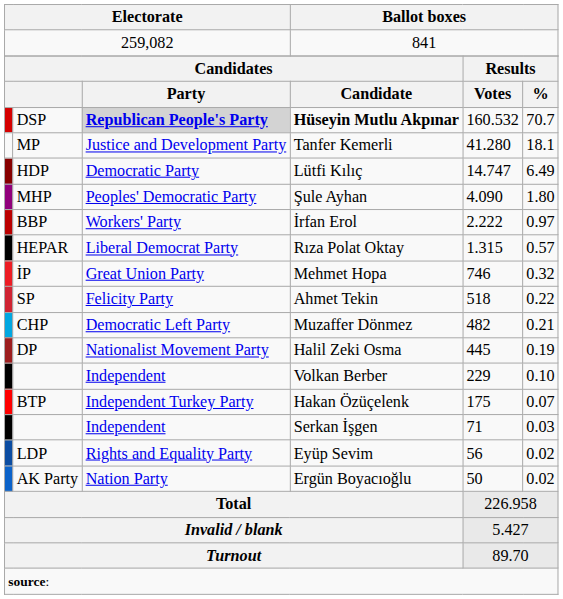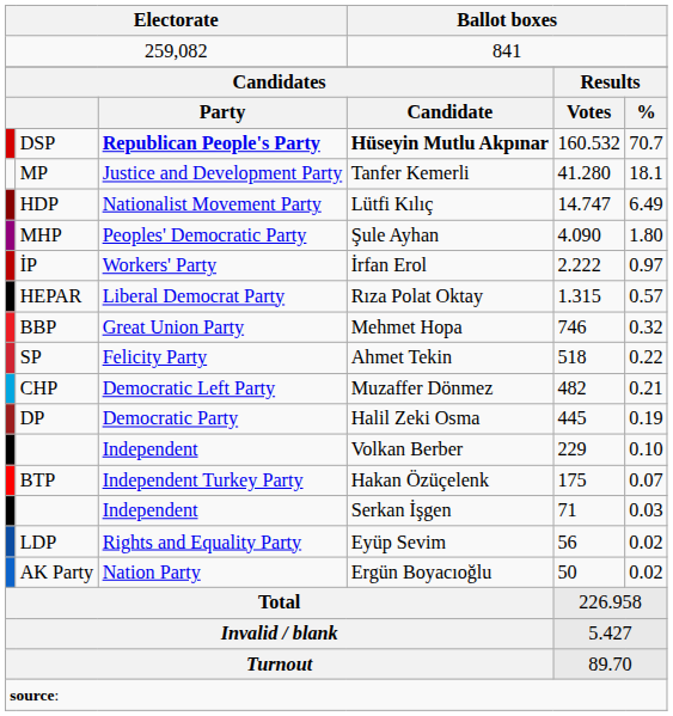Hüseyin Mutlu Akpınar | column 3: lightgrey background -> no background
Lütfi Kılıç | column 3: Democratic Party -> Nationalist Movement Party
İrfan Erol | column 2: BBP -> İP
Mehmet Hopa | column 2: İP -> BBP
Halil Zeki Osma | column 3: Nationalist Movement Party -> Democratic Party
